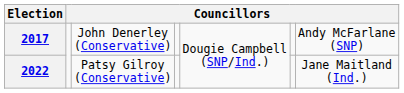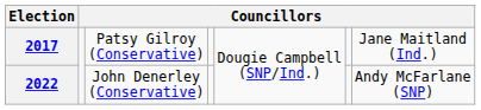2017 | column 3: John Denerley (Conservative) -> Patsy Gilroy (Conservative)
2017 | column 7: Andy McFarlane (SNP) -> Jane Maitland (Ind.)
2022 | column 3: Patsy Gilroy (Conservative) -> John Denerley (Conservative)
2022 | column 7: Jane Maitland (Ind.) -> Andy McFarlane (SNP)
